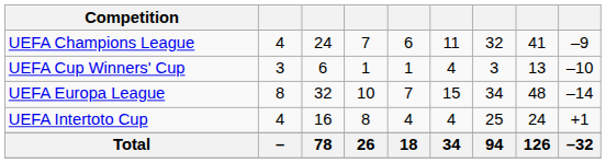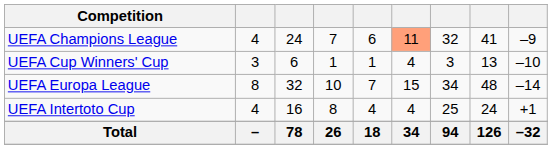UEFA Champions League | column 6: no background -> lightsalmon background
